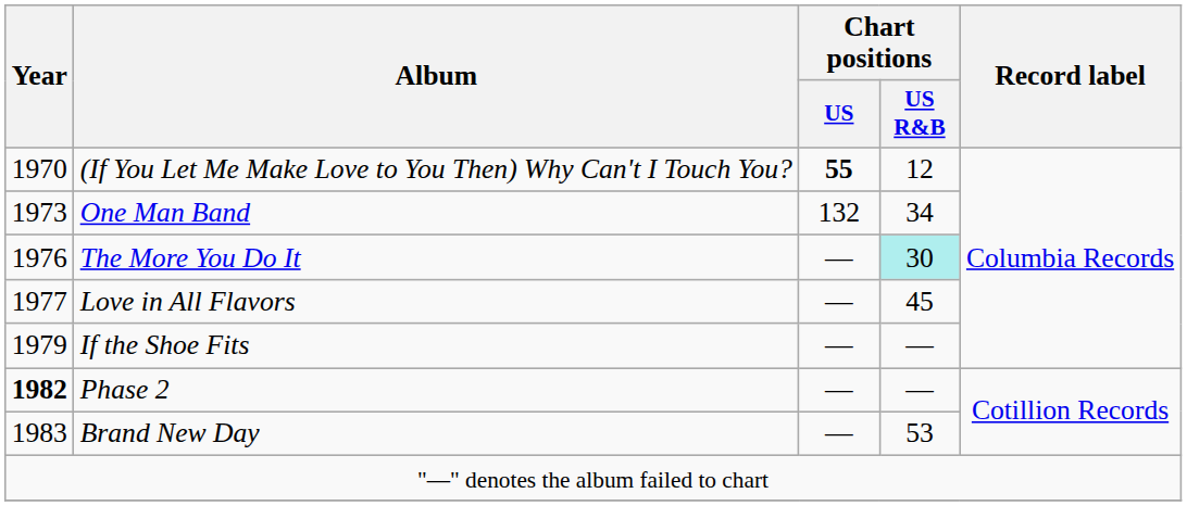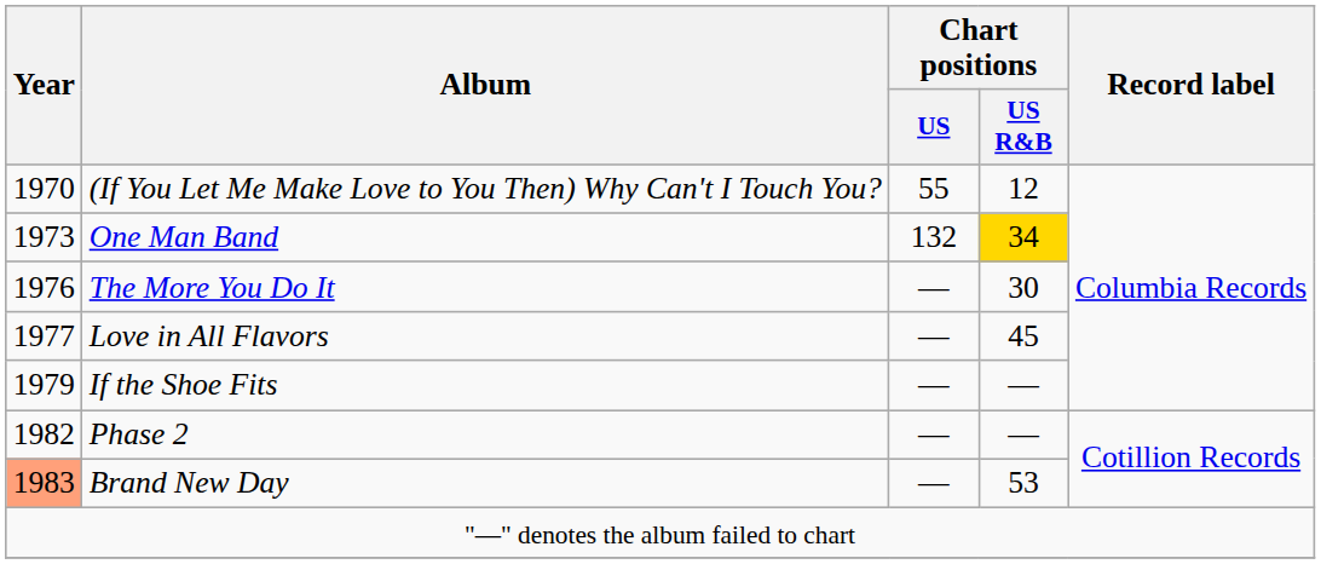(If You Let Me Make Love to You Then) Why Can't I Touch You? | Chart positions / US: bold -> normal
One Man Band | Chart positions / US R&B: no background -> gold background
The More You Do It | Chart positions / US R&B: paleturquoise background -> no background
Phase 2 | Year: bold -> normal
Brand New Day | Year: no background -> lightsalmon background
